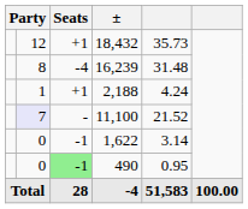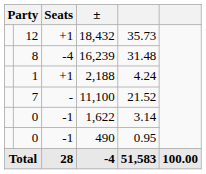11,100 | column 2: lavender background -> no background
490 | Seats: lightgreen background -> no background
